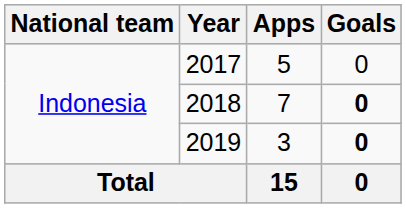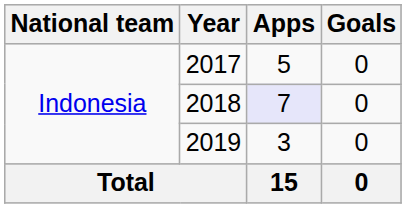2018 | Apps: no background -> lavender background
2018 | Goals: bold -> normal
2019 | Goals: bold -> normal
